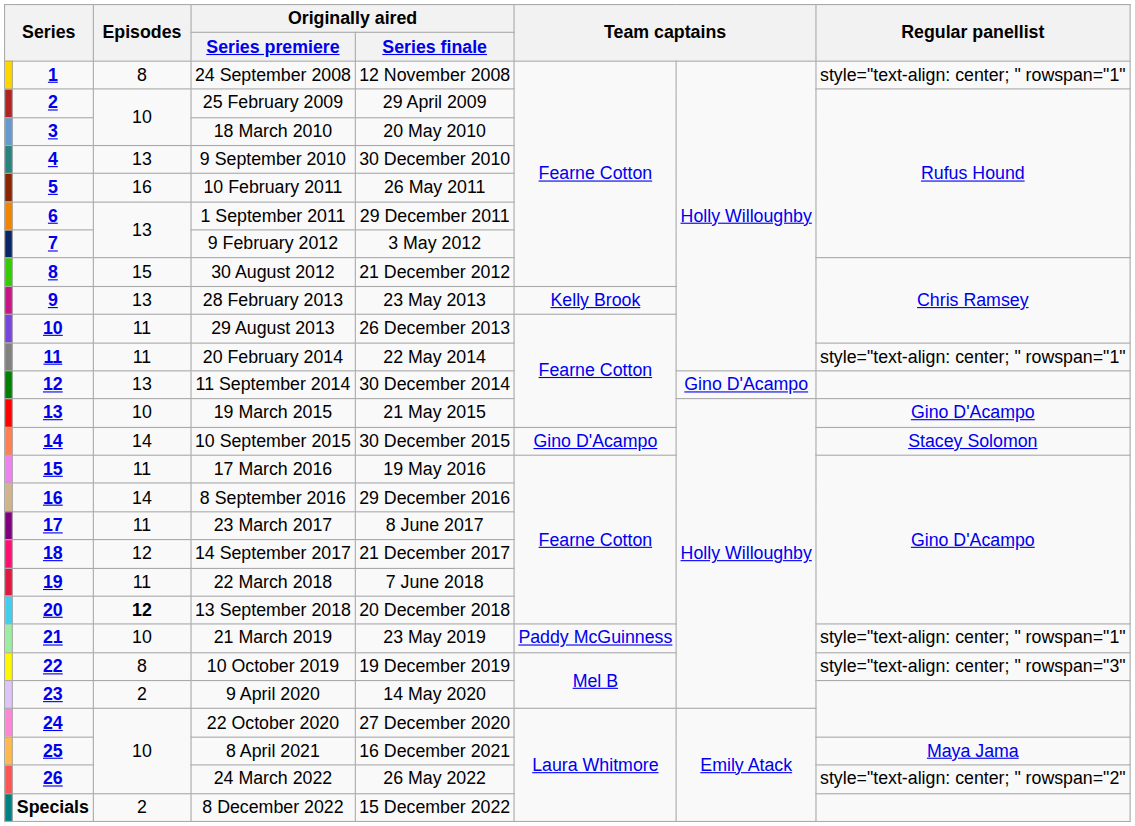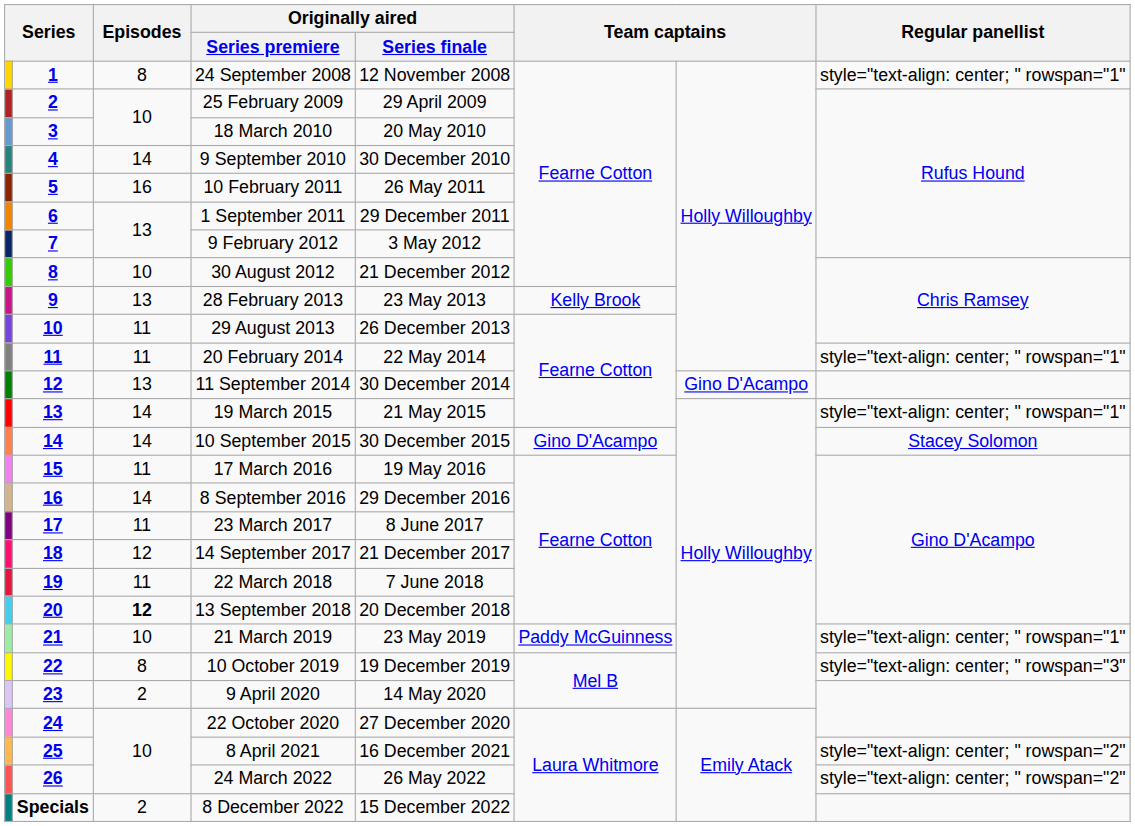9 September 2010 | Episodes: 13 -> 14
30 August 2012 | Episodes: 15 -> 10
19 March 2015 | Episodes: 10 -> 14
19 March 2015 | Regular panellist: Gino D'Acampo -> style="text-align: center; " rowspan="1"
8 April 2021 | Regular panellist: Maya Jama -> style="text-align: center; " rowspan="2"
